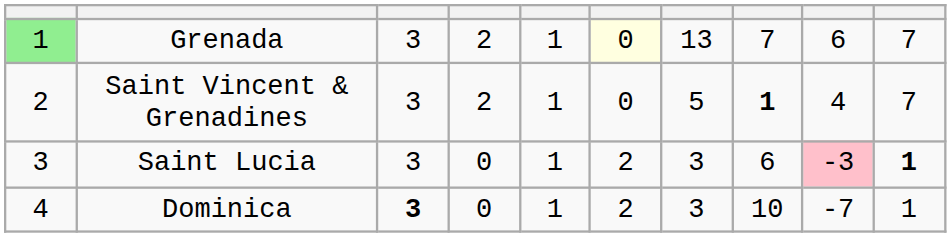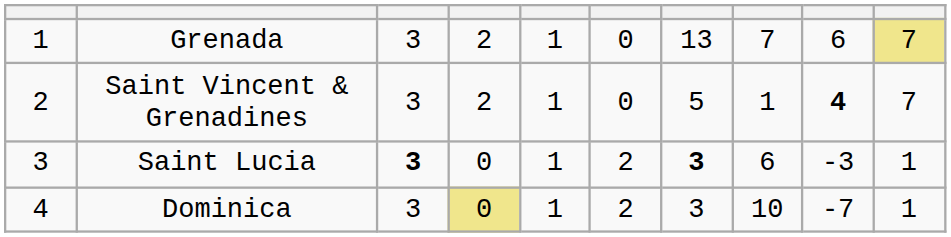Grenada | column 1: lightgreen background -> no background
Grenada | column 6: lightyellow background -> no background
Grenada | column 10: no background -> khaki background
Saint Vincent & Grenadines | column 8: bold -> normal
Saint Vincent & Grenadines | column 9: normal -> bold
Saint Lucia | column 3: normal -> bold
Saint Lucia | column 7: normal -> bold
Saint Lucia | column 9: pink background -> no background
Saint Lucia | column 10: bold -> normal
Dominica | column 3: bold -> normal
Dominica | column 4: no background -> khaki background
